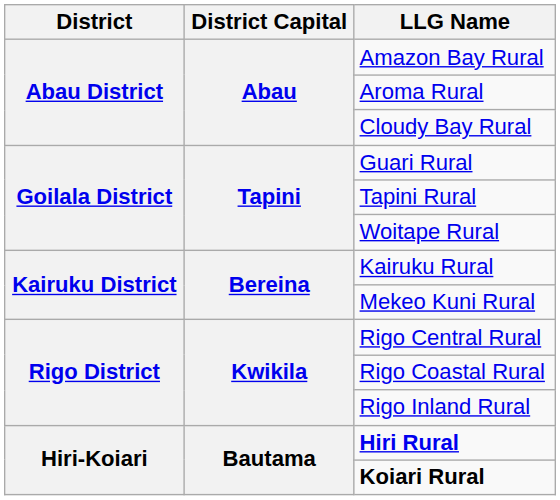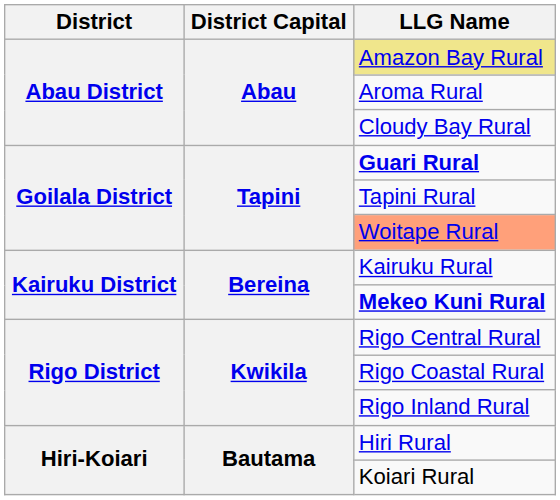Amazon Bay Rural | LLG Name: no background -> khaki background
Guari Rural | LLG Name: normal -> bold
Woitape Rural | LLG Name: no background -> lightsalmon background
Mekeo Kuni Rural | LLG Name: normal -> bold
Hiri Rural | LLG Name: bold -> normal
Koiari Rural | LLG Name: bold -> normal
